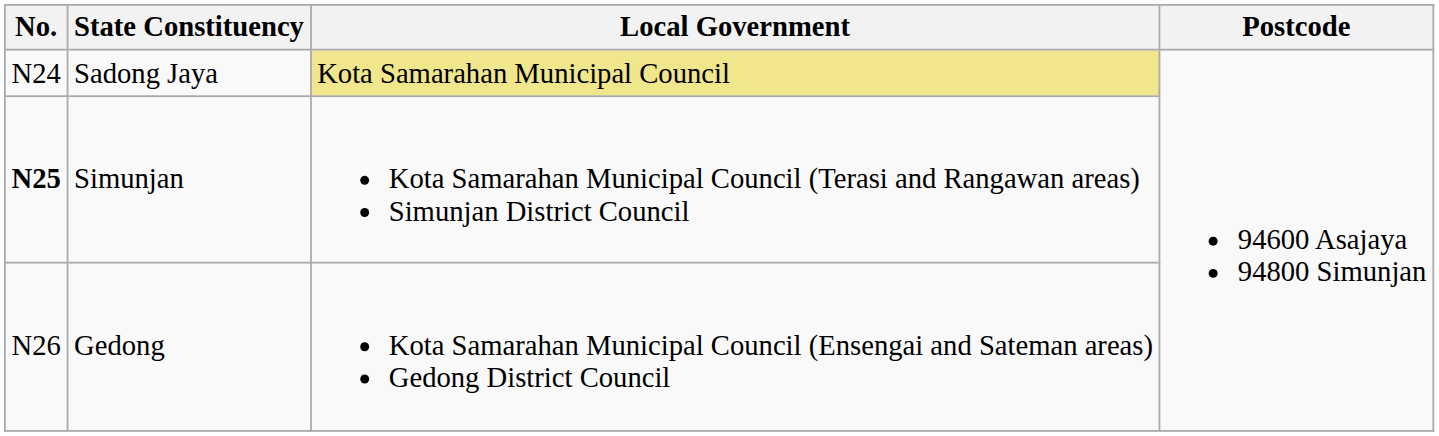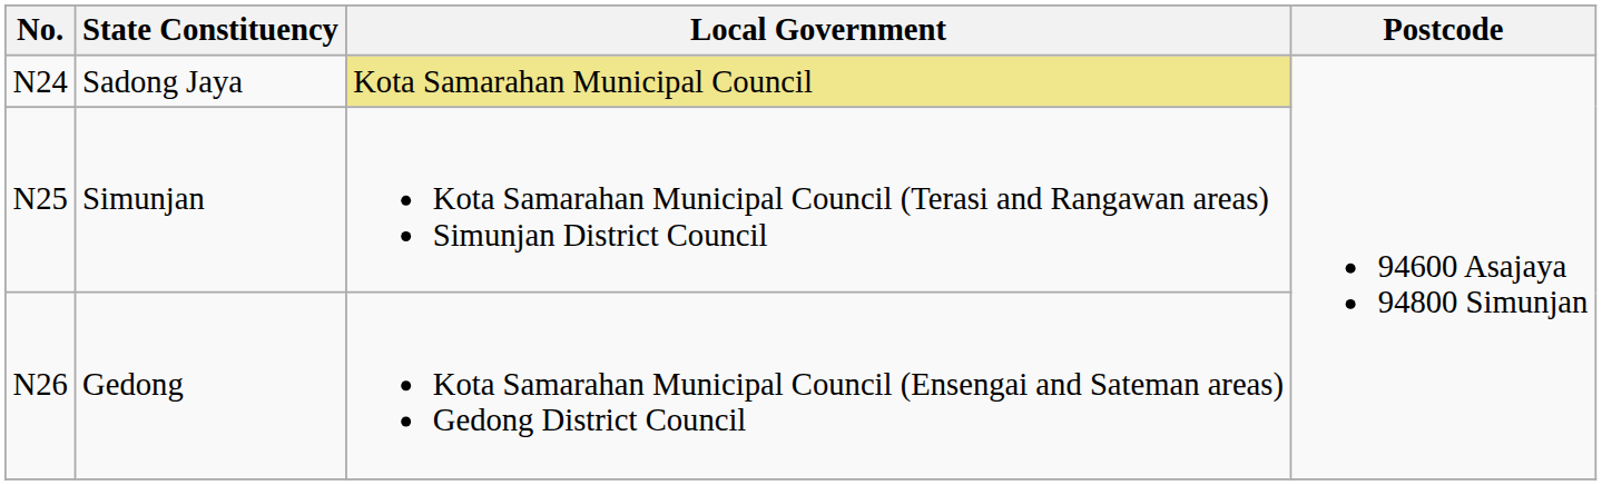Simunjan | No.: bold -> normal
